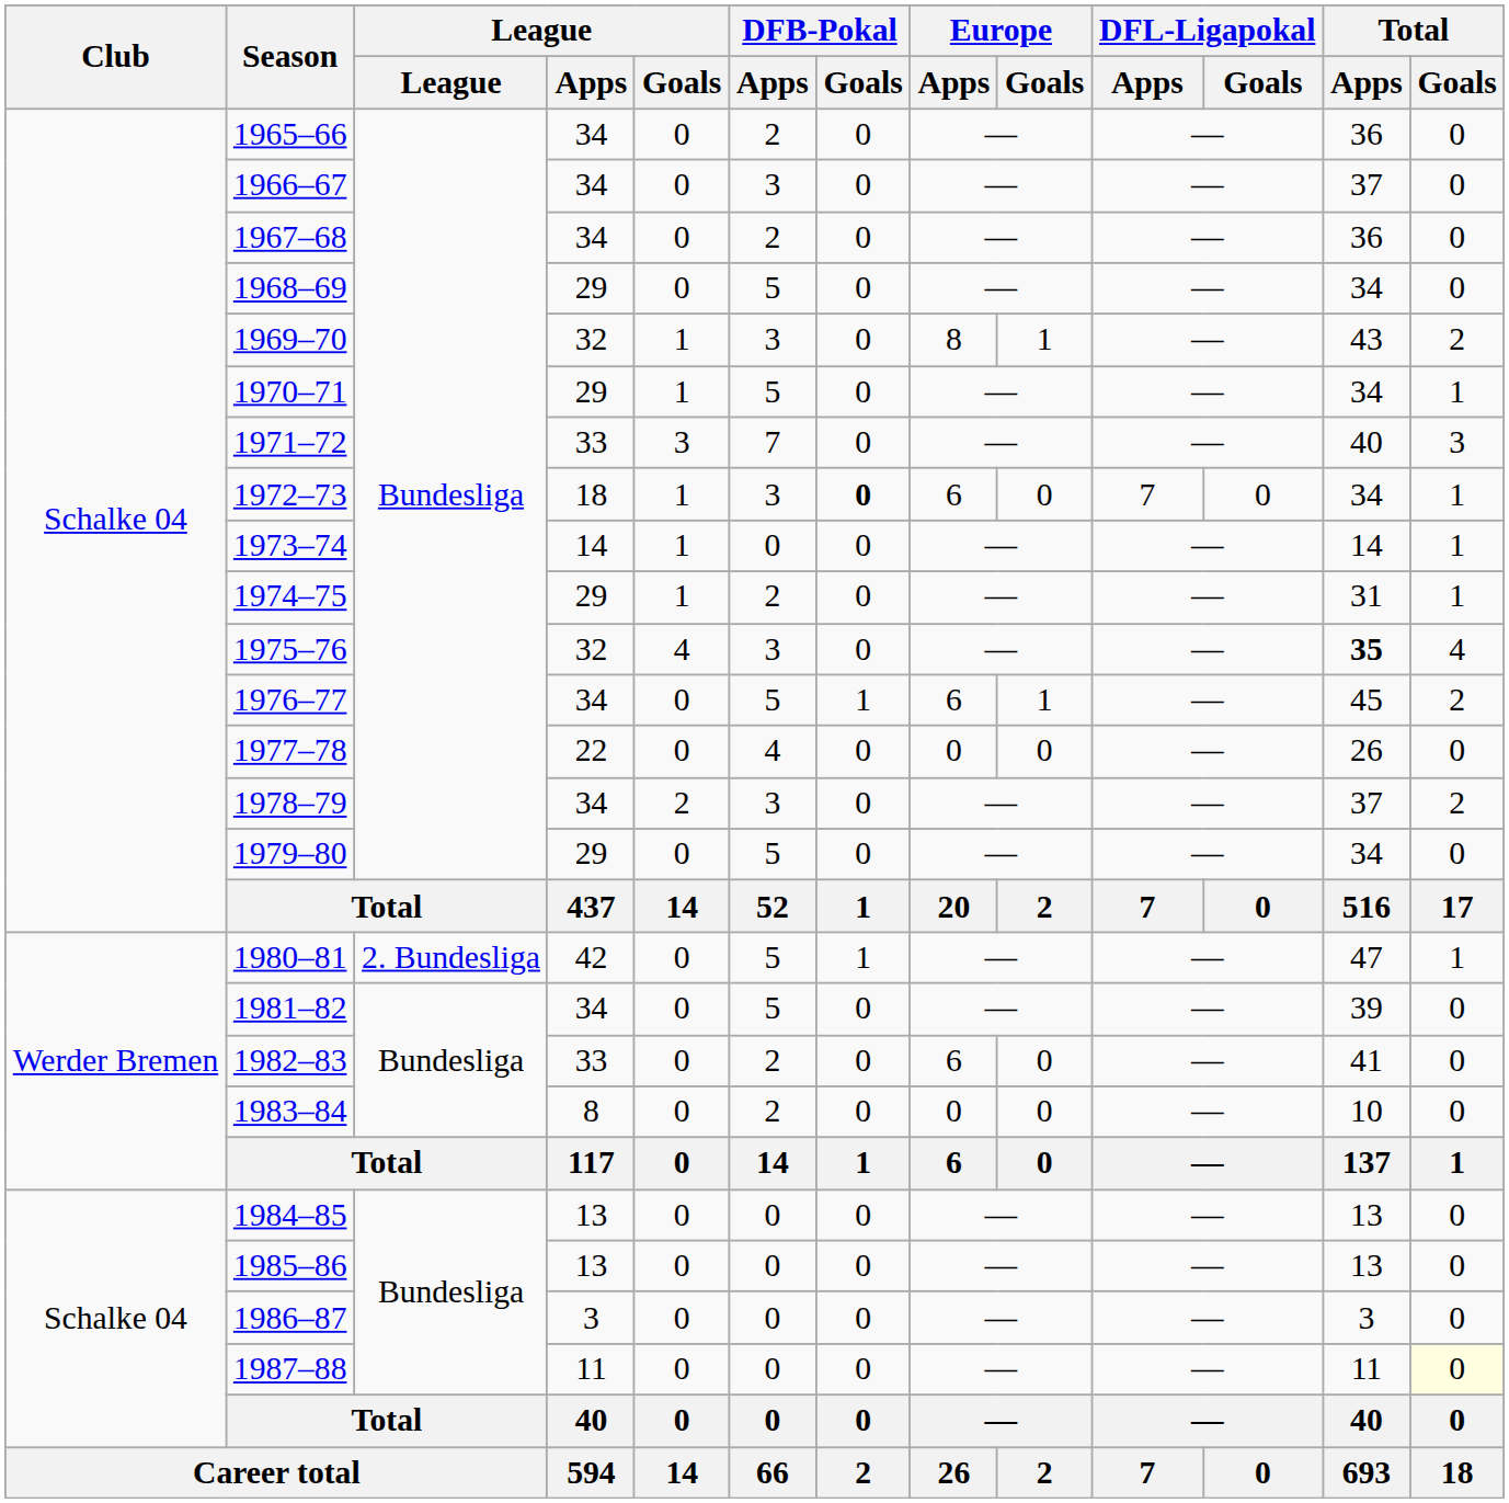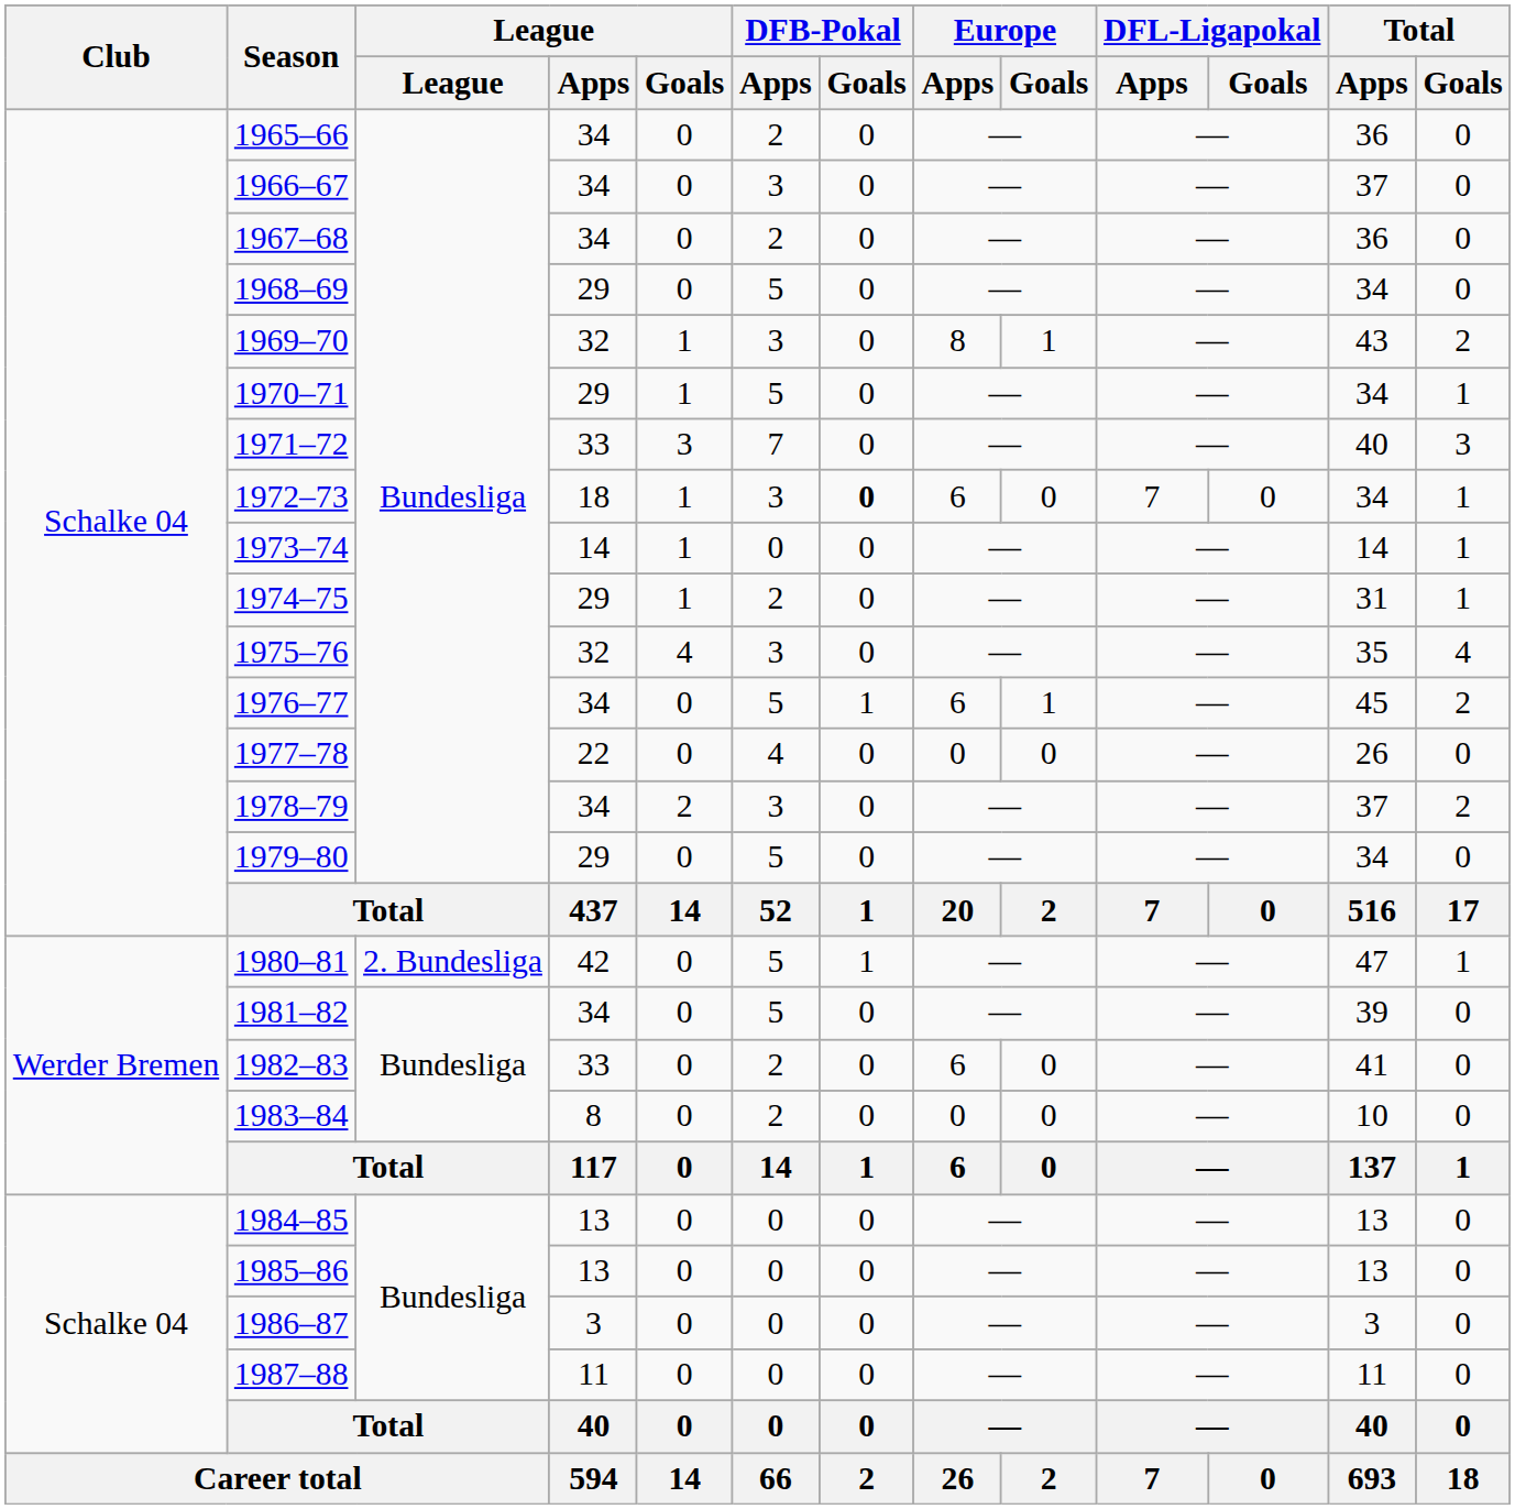1975–76 | Total / Apps: bold -> normal
1987–88 | Total / Goals: lightyellow background -> no background
